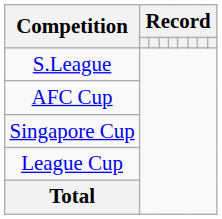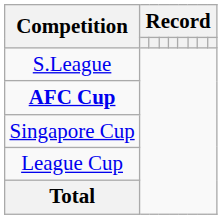AFC Cup | Competition: normal -> bold
